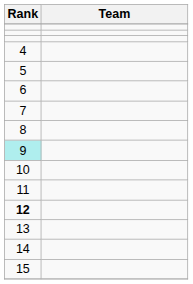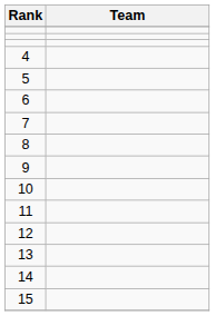row 10 | Rank: paleturquoise background -> no background
row 13 | Rank: bold -> normal
